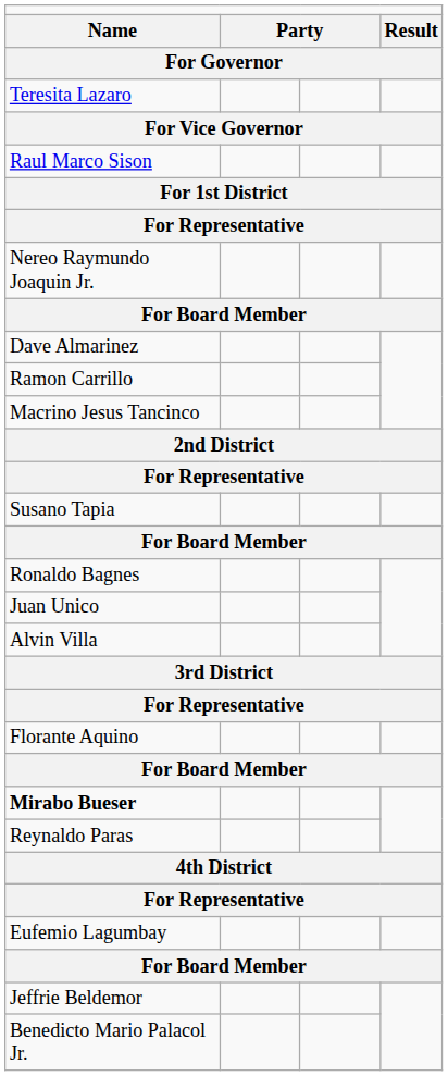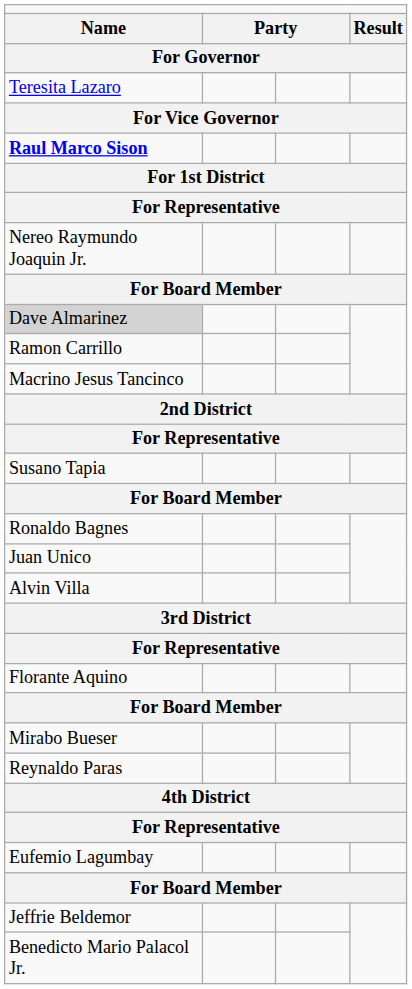Raul Marco Sison | column 1: normal -> bold
Dave Almarinez | column 1: no background -> lightgrey background
Mirabo Bueser | column 1: bold -> normal
